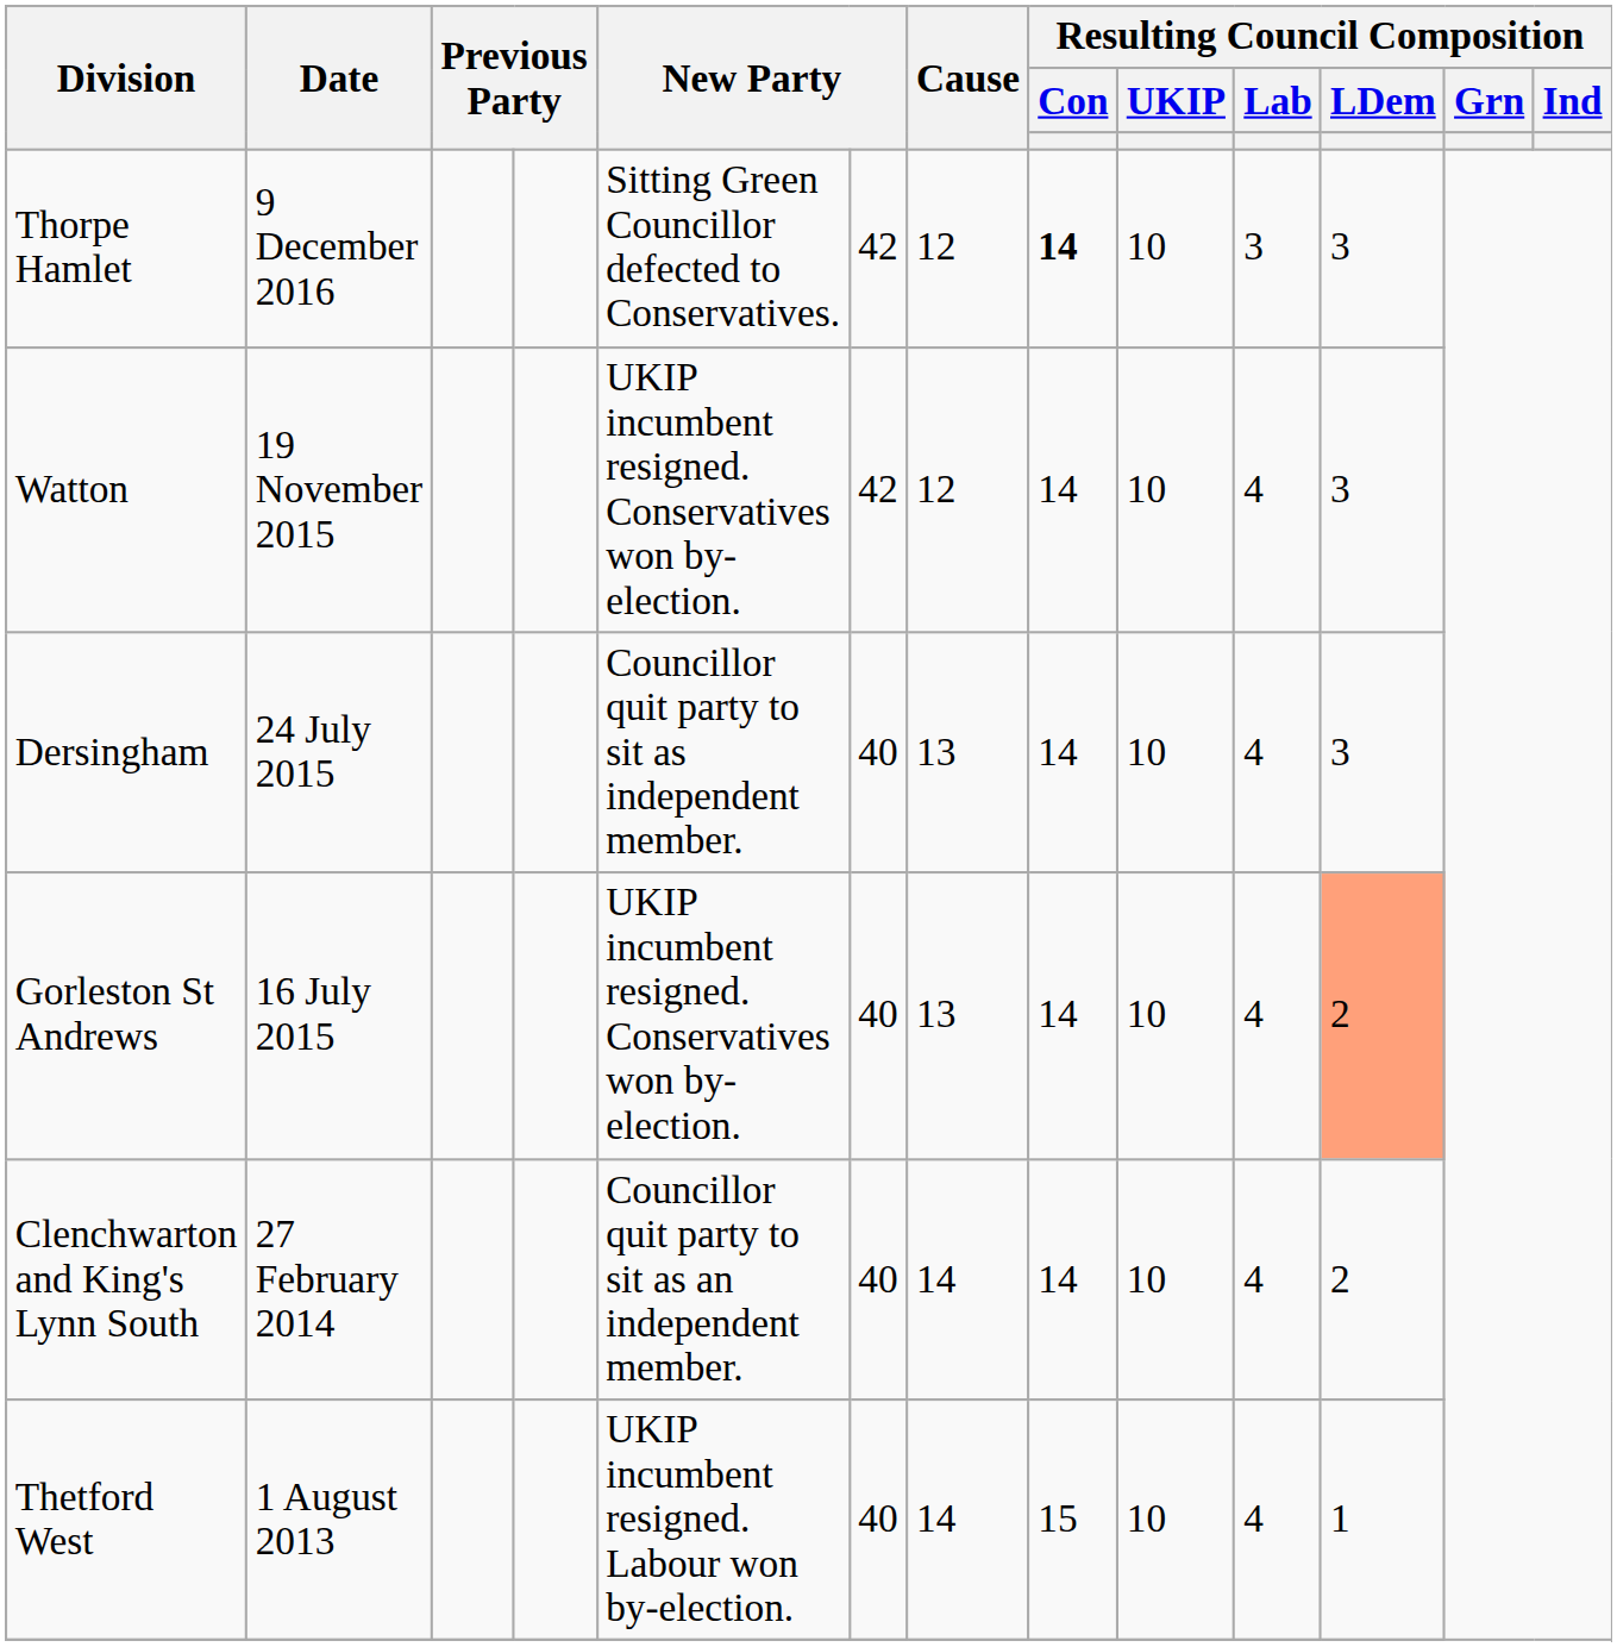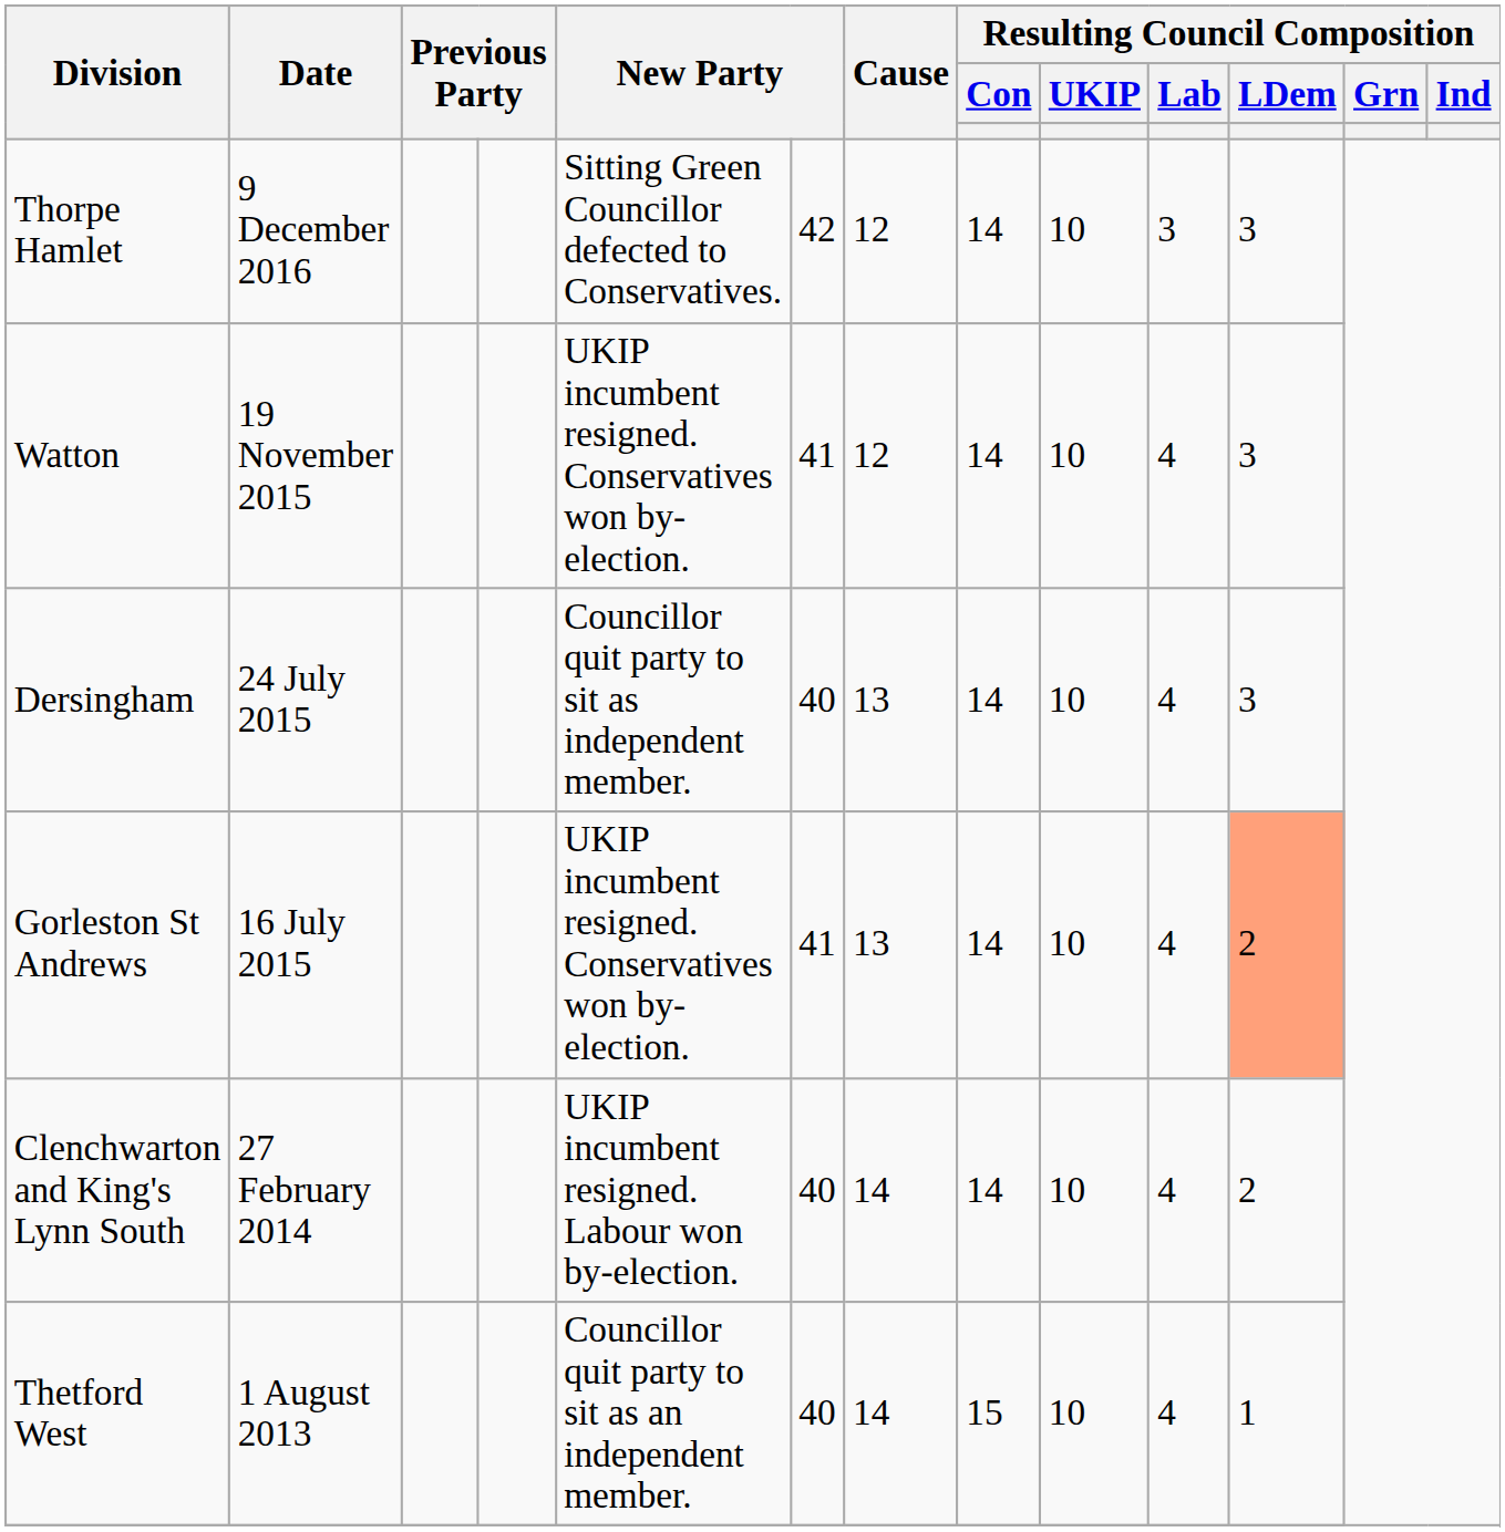Thorpe Hamlet | Resulting Council Composition / Con: bold -> normal
Watton | column 6: 42 -> 41
Gorleston St Andrews | column 6: 40 -> 41
Clenchwarton and King's Lynn South | column 5: Councillor quit party to sit as an independent member. -> UKIP incumbent resigned. Labour won by-election.
Thetford West | column 5: UKIP incumbent resigned. Labour won by-election. -> Councillor quit party to sit as an independent member.
